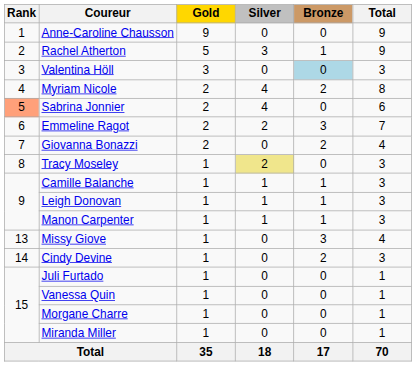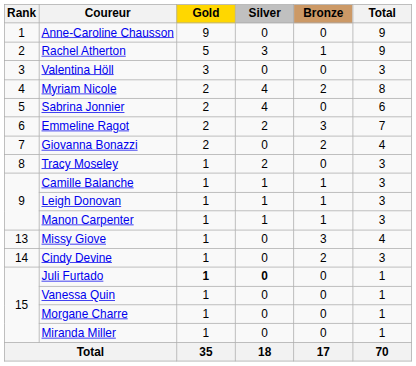Valentina Höll | Bronze: lightblue background -> no background
Sabrina Jonnier | Rank: lightsalmon background -> no background
Tracy Moseley | Silver: khaki background -> no background
Juli Furtado | Gold: normal -> bold
Juli Furtado | Silver: normal -> bold
